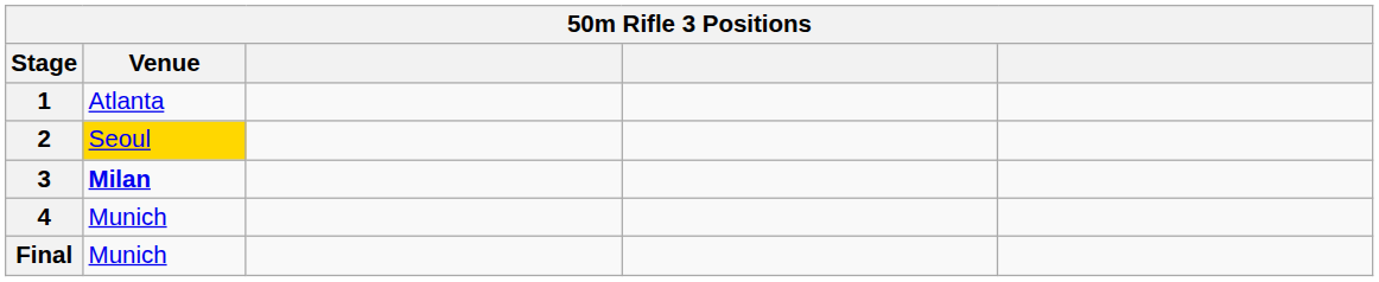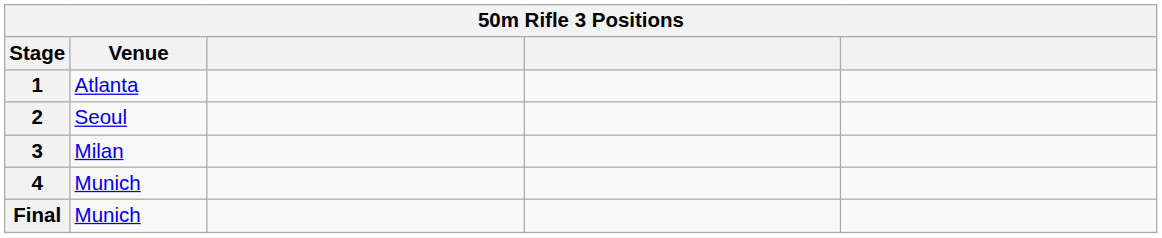2 | Venue: gold background -> no background
3 | Venue: bold -> normal
